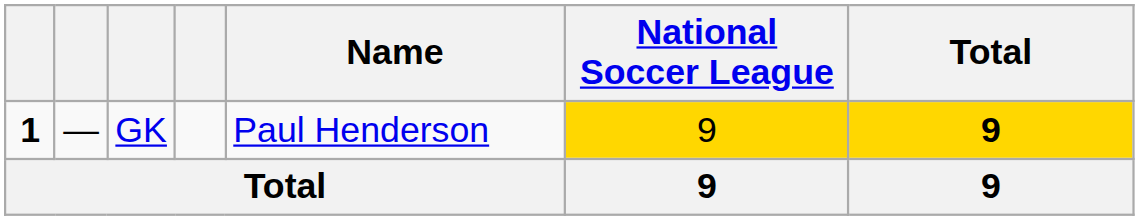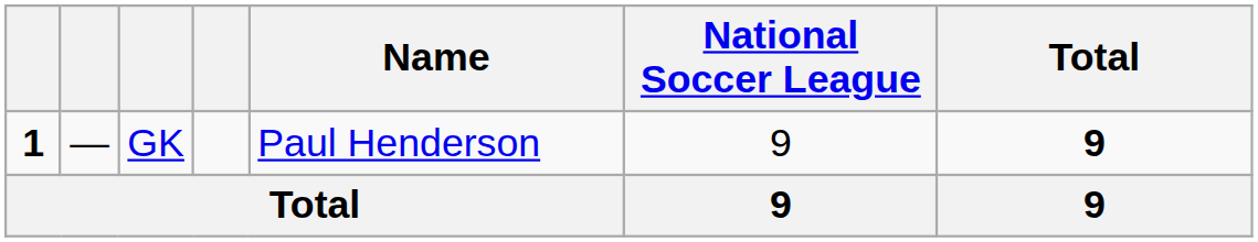GK | National Soccer League: gold background -> no background
GK | Total: gold background -> no background
